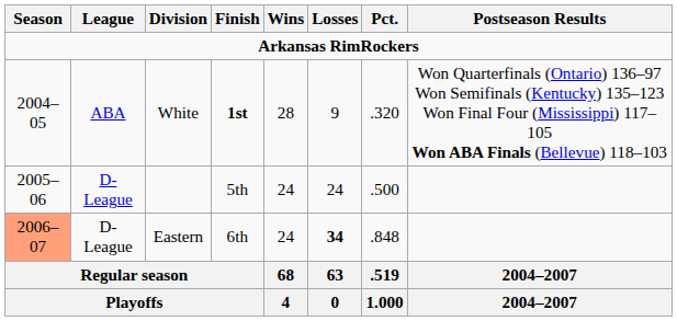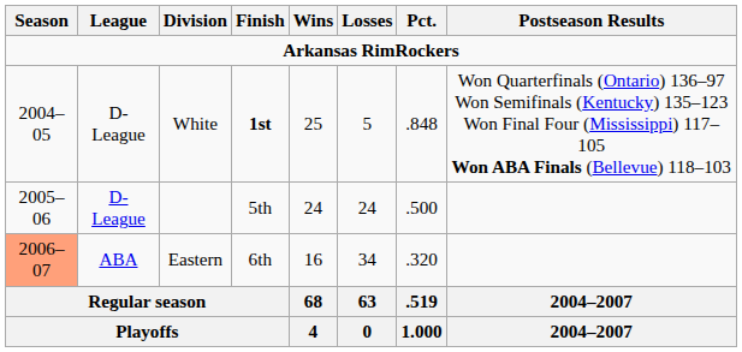White | League: ABA -> D-League
White | Wins: 28 -> 25
White | Losses: 9 -> 5
White | Pct.: .320 -> .848
Eastern | League: D-League -> ABA
Eastern | Wins: 24 -> 16
Eastern | Losses: bold -> normal
Eastern | Pct.: .848 -> .320
